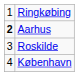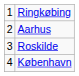Aarhus | column 1: bold -> normal
